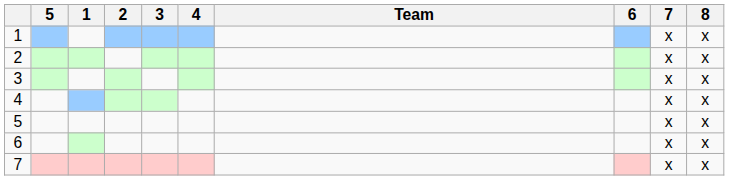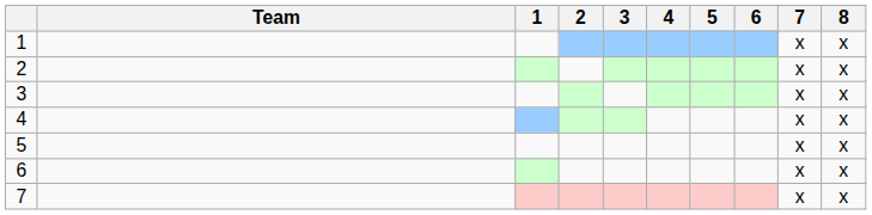columns swapped: Team <-> 5
